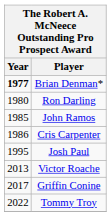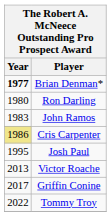John Ramos | Year: 1985 -> 1983
Cris Carpenter | Year: no background -> khaki background
